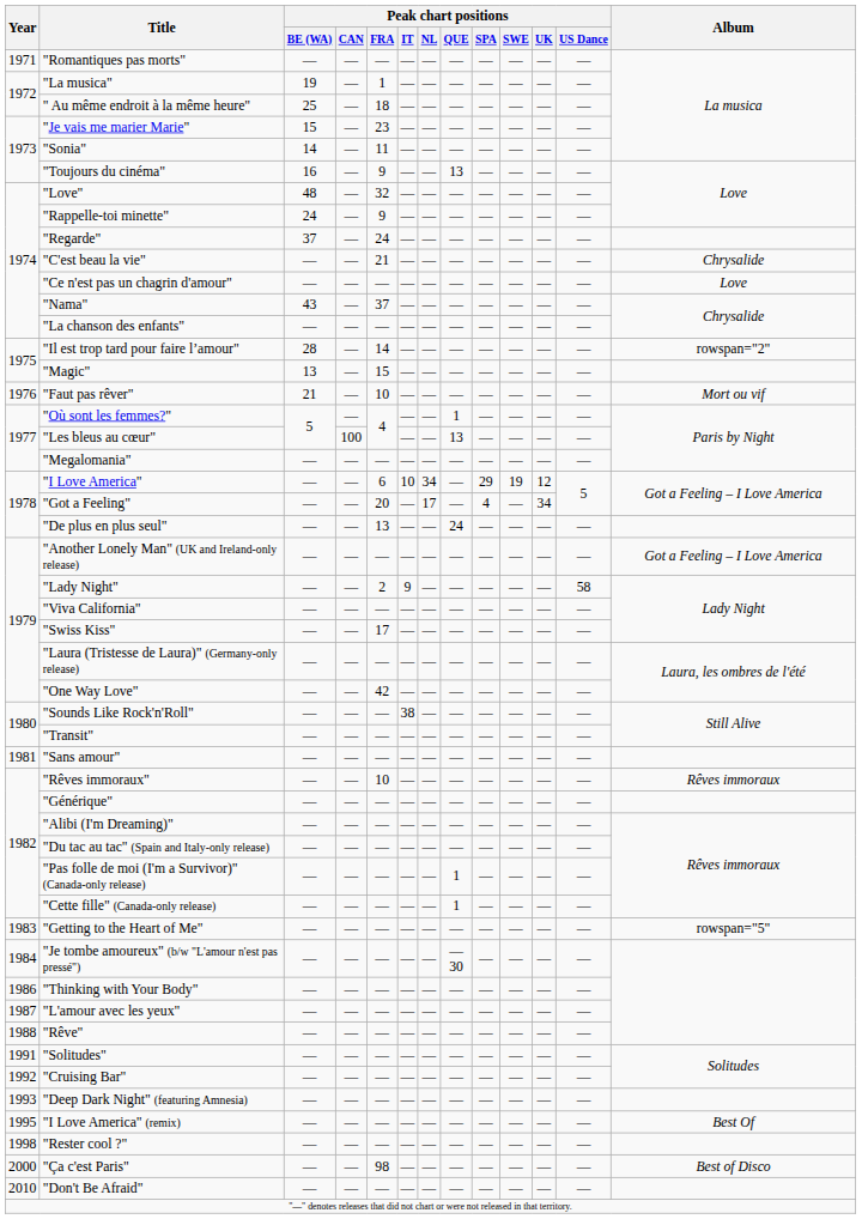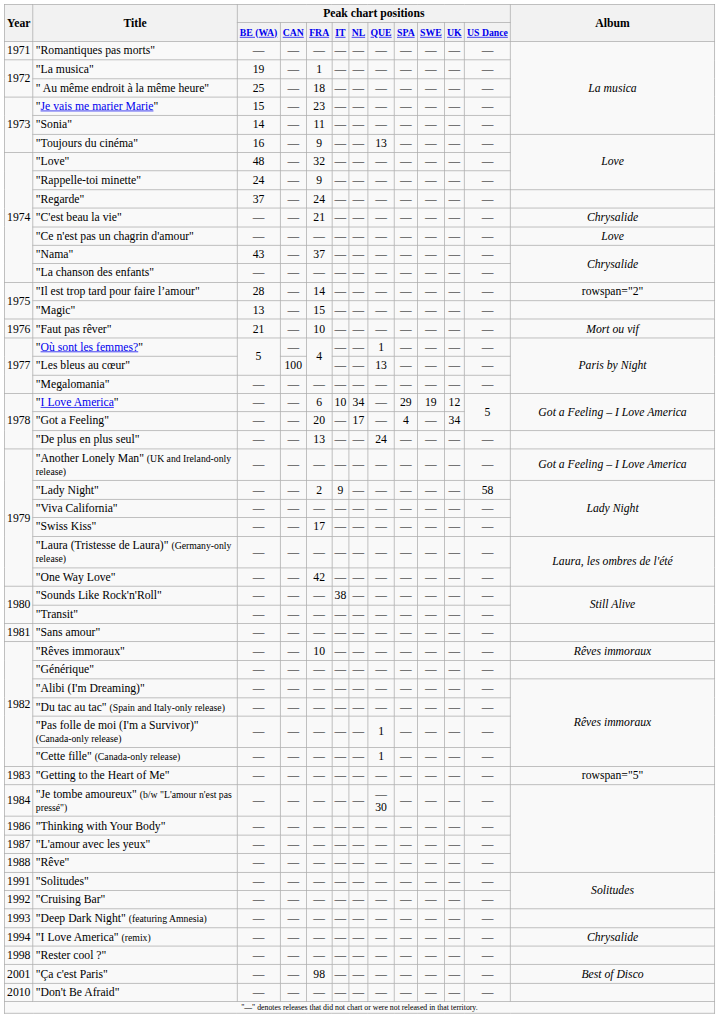"I Love America" (remix) | Year: 1995 -> 1994
"I Love America" (remix) | Album: Best Of -> Chrysalide
"Ça c'est Paris" | Year: 2000 -> 2001
